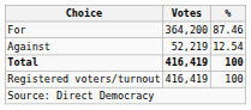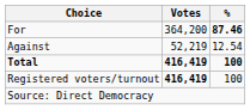For | %: normal -> bold
Registered voters/turnout | Votes: normal -> bold
